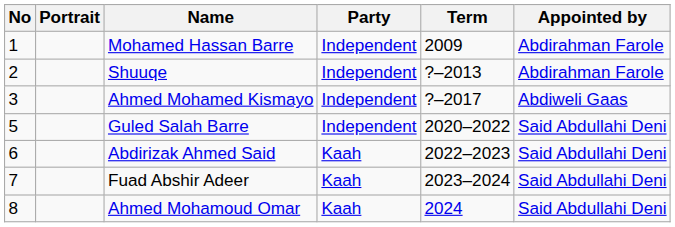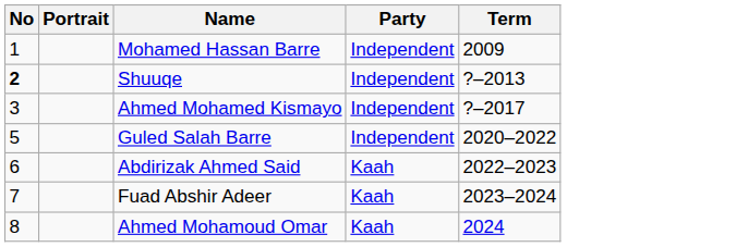- column: Appointed by | Abdirahman Farole | Abdirahman Farole | Abdiweli Gaas | Said Abdullahi Deni | Said Abdullahi Deni | Said Abdullahi Deni | Said Abdullahi Deni
Shuuqe | No: normal -> bold
